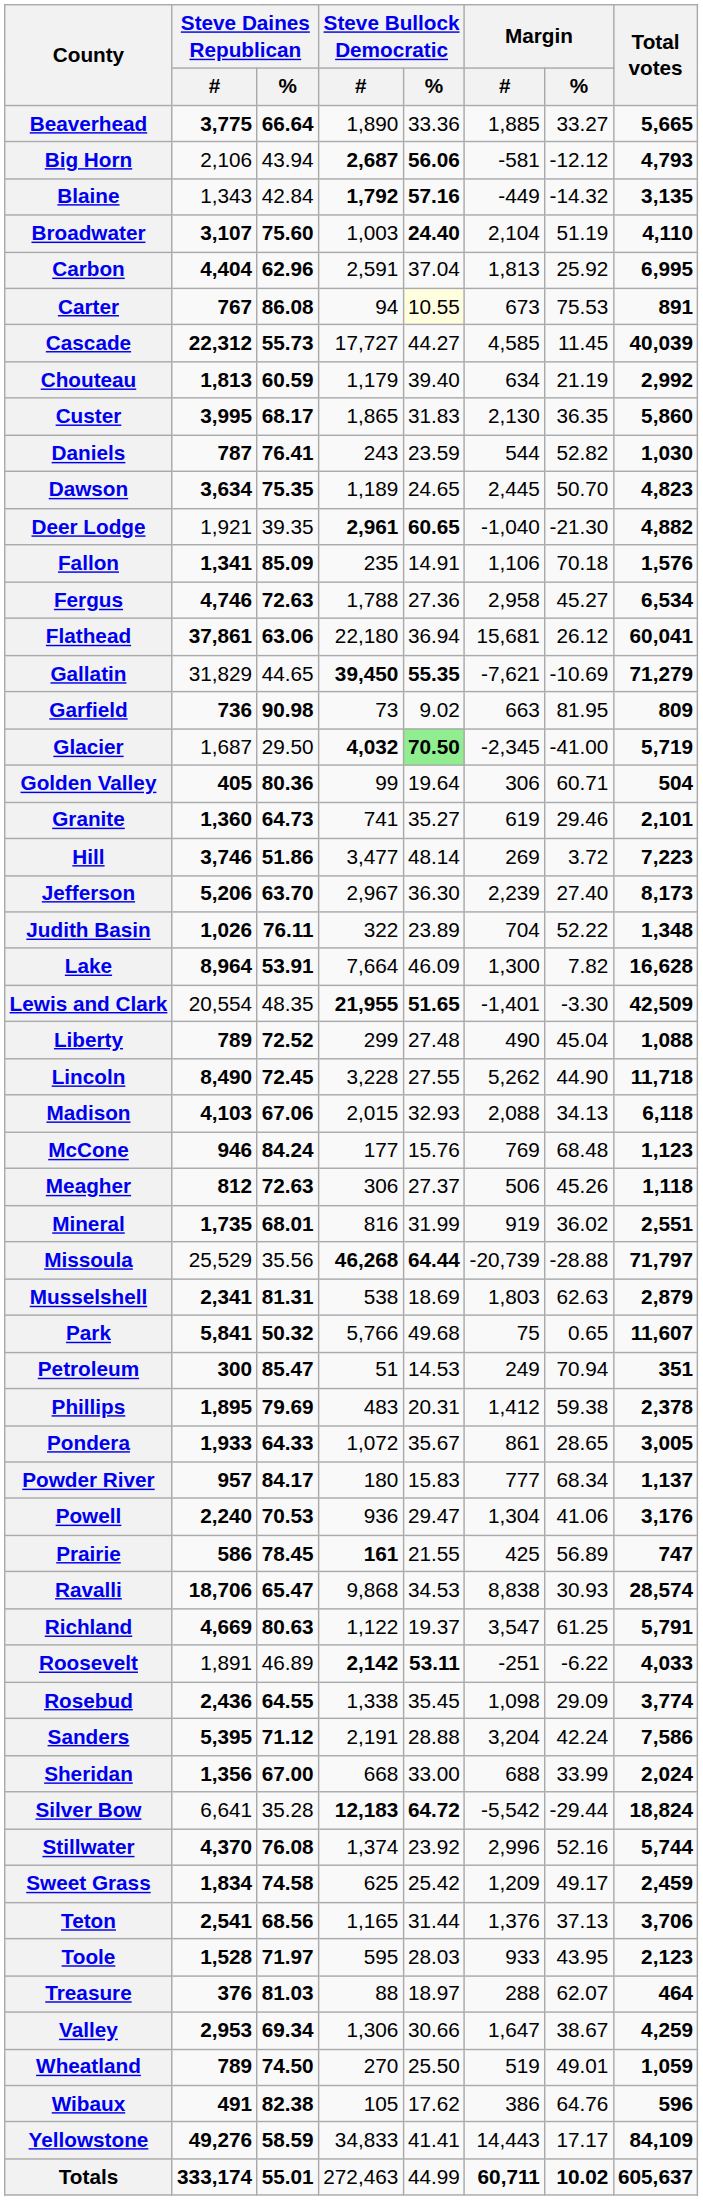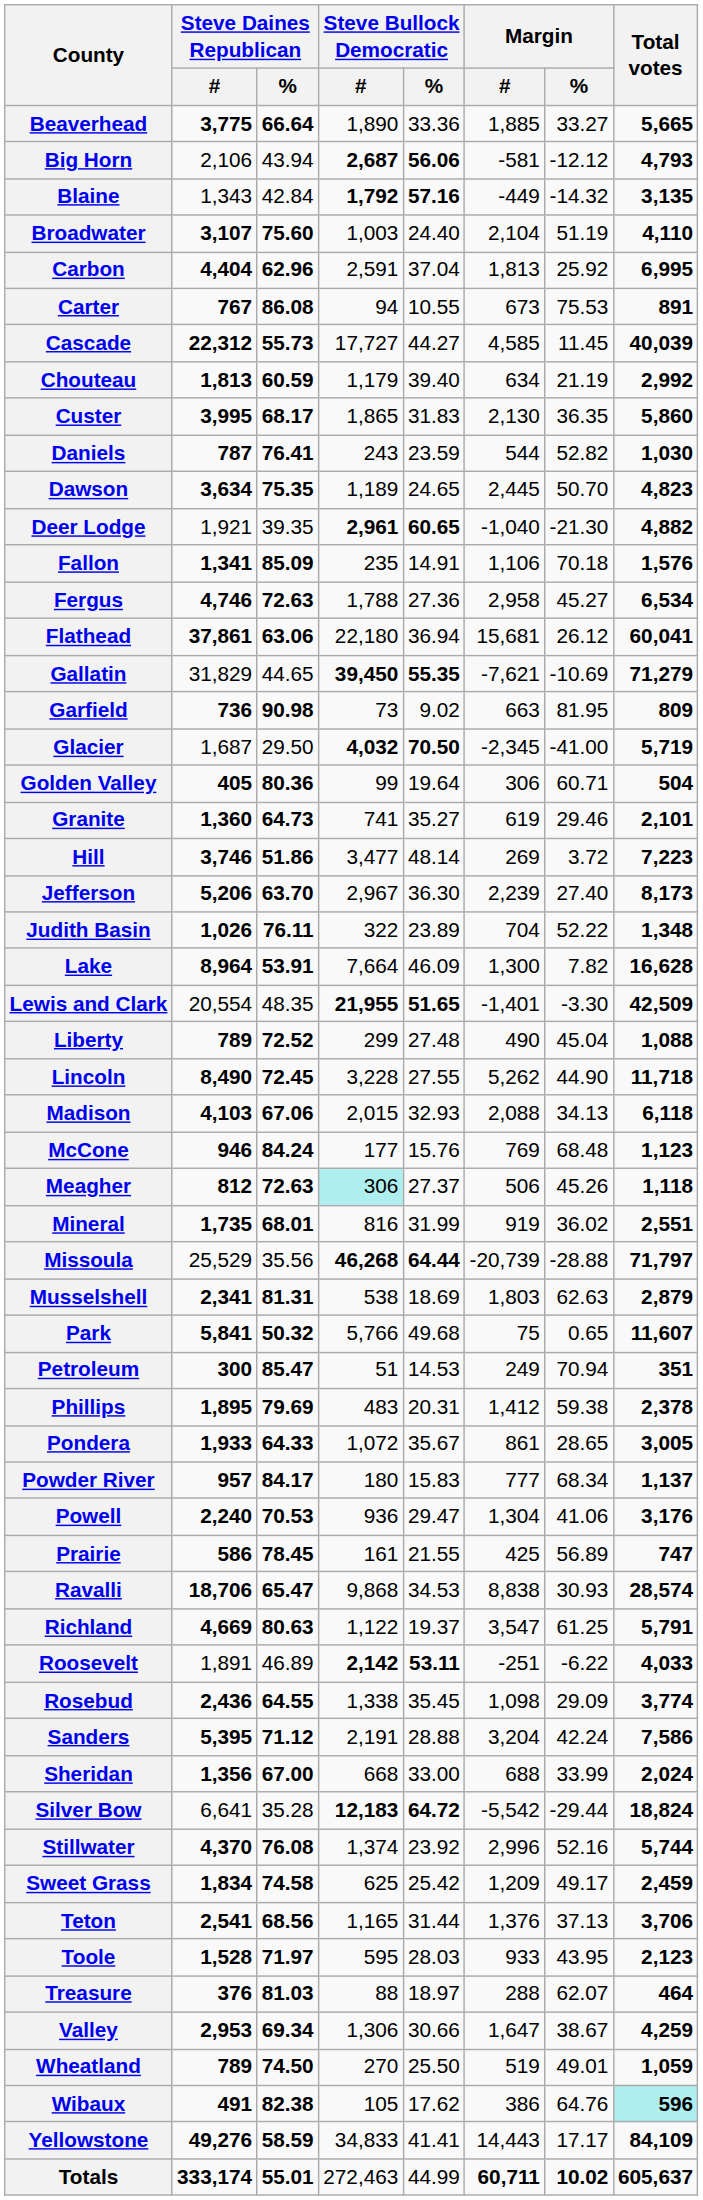Broadwater | Steve Bullock Democratic / %: bold -> normal
Carter | Steve Bullock Democratic / %: lightyellow background -> no background
Glacier | Steve Bullock Democratic / %: lightgreen background -> no background
Meagher | Steve Bullock Democratic / #: no background -> paleturquoise background
Prairie | Steve Bullock Democratic / #: bold -> normal
Wibaux | Total votes: no background -> paleturquoise background
